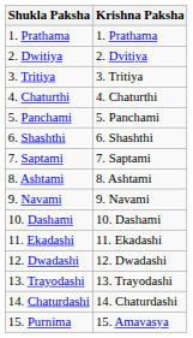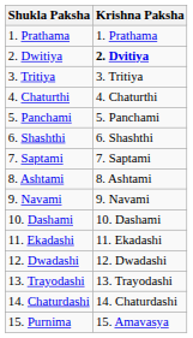2. Dwitiya | Krishna Paksha: normal -> bold
